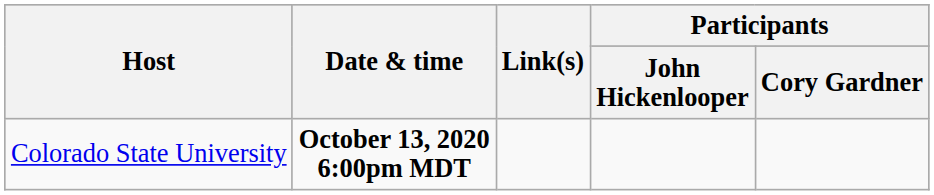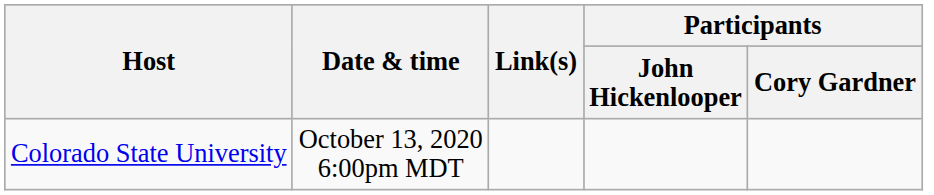Colorado State University | Date & time: bold -> normal
